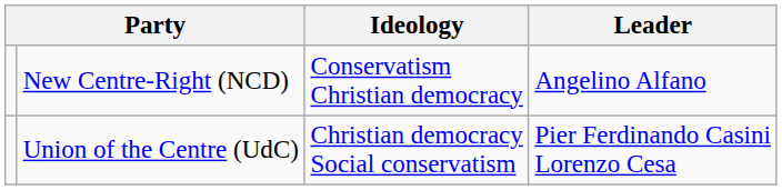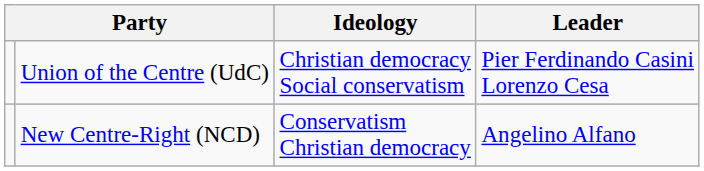rows swapped: New Centre-Right (NCD) <-> Union of the Centre (UdC)
